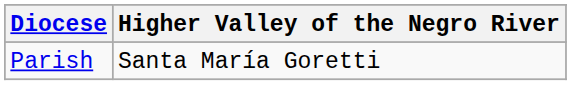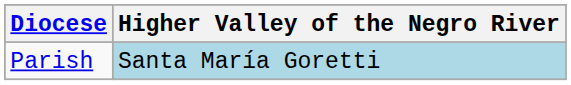Parish | Higher Valley of the Negro River: no background -> lightblue background
